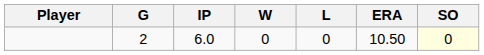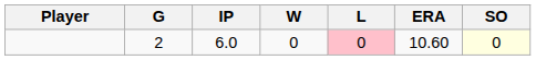row 2 | L: no background -> pink background
row 2 | ERA: 10.50 -> 10.60
